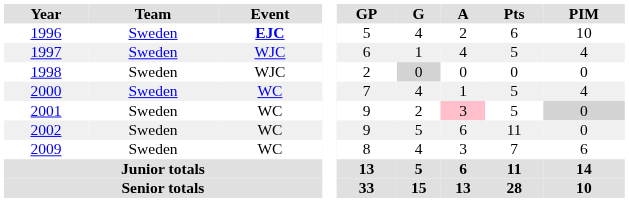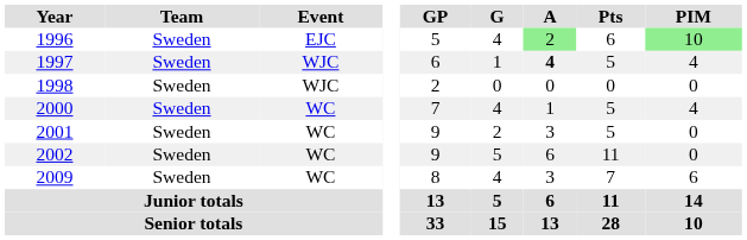1996 | Event: bold -> normal
1996 | A: no background -> lightgreen background
1996 | PIM: no background -> lightgreen background
1997 | A: normal -> bold
1998 | G: lightgrey background -> no background
2001 | A: pink background -> no background
2001 | PIM: lightgrey background -> no background
